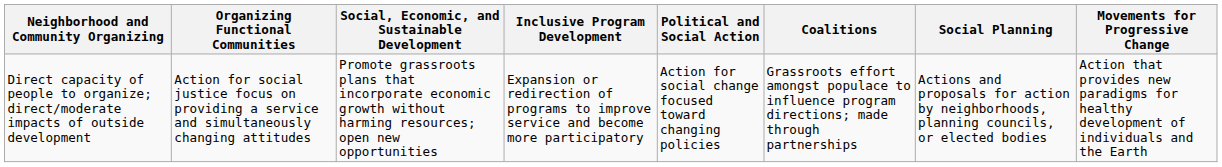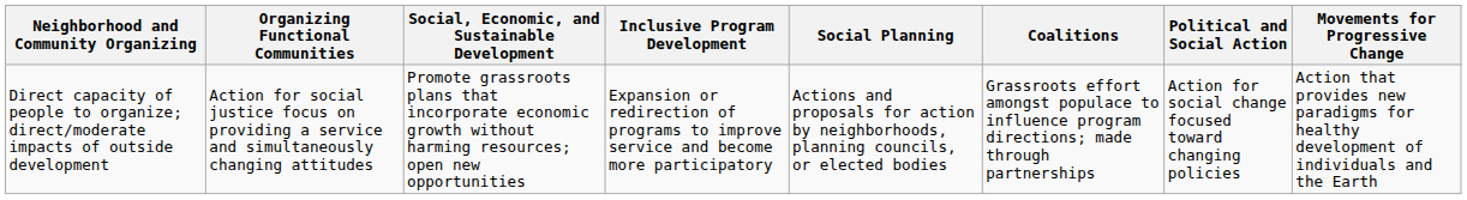columns swapped: Social Planning <-> Political and Social Action
